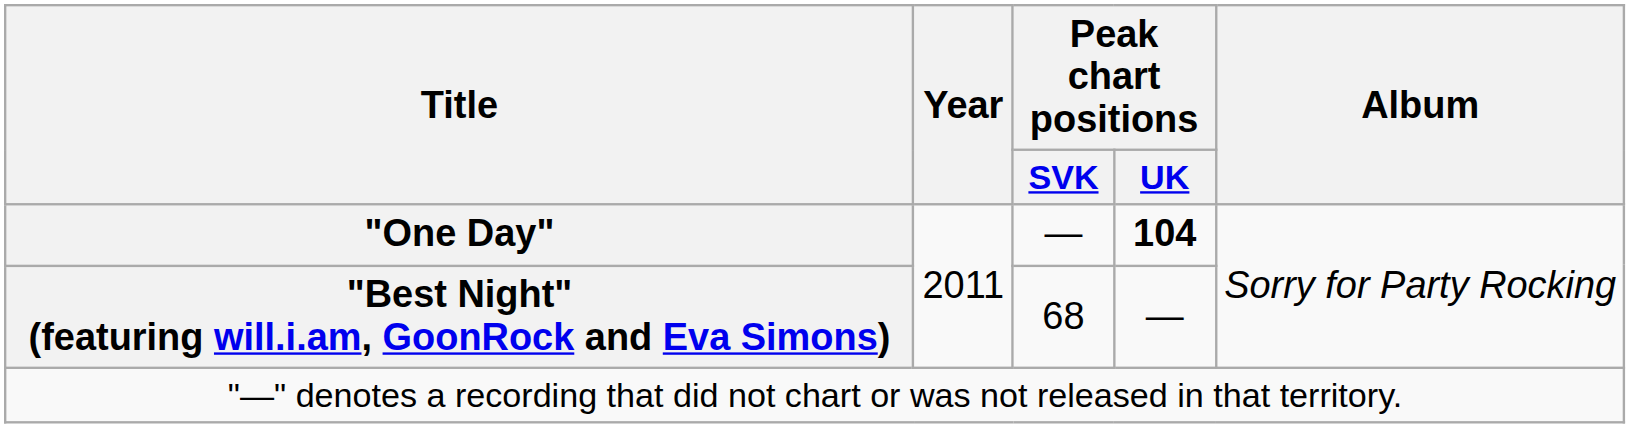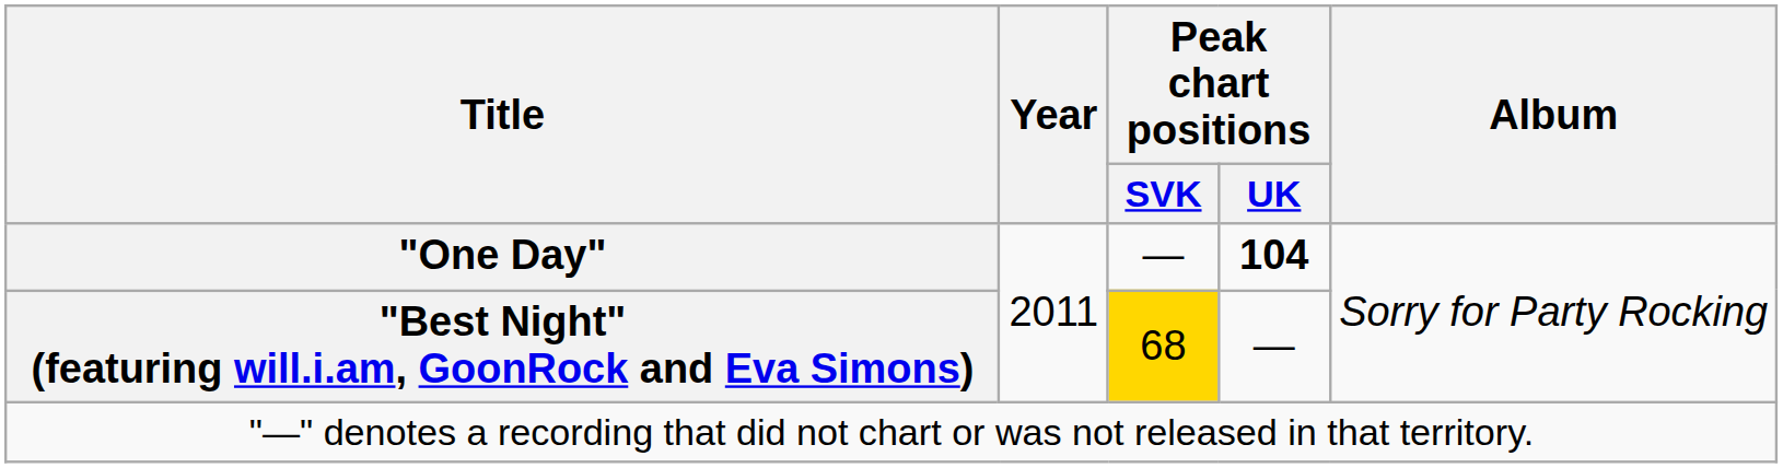"Best Night" (featuring will.i.am, GoonRock and Eva Simons) | Peak chart positions / SVK: no background -> gold background
